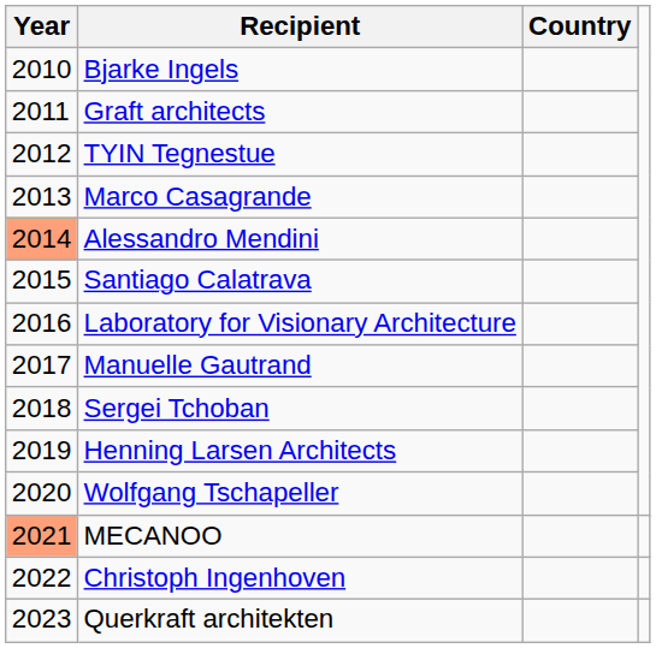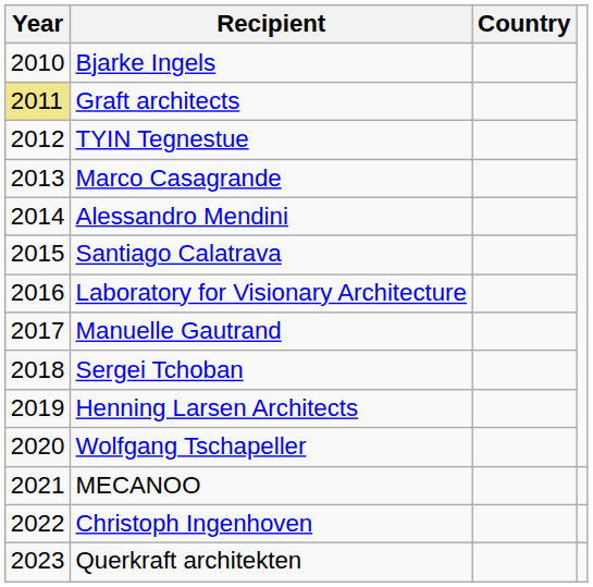Graft architects | Year: no background -> khaki background
Alessandro Mendini | Year: lightsalmon background -> no background
MECANOO | Year: lightsalmon background -> no background
